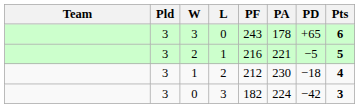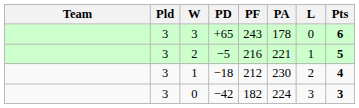columns swapped: L <-> PD
